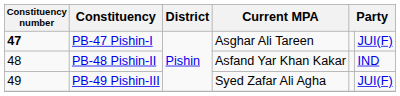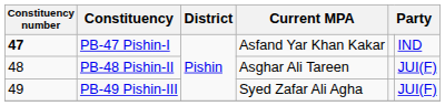PB-47 Pishin-I | Current MPA: Asghar Ali Tareen -> Asfand Yar Khan Kakar
PB-47 Pishin-I | column 6: JUI(F) -> IND
PB-48 Pishin-II | Current MPA: Asfand Yar Khan Kakar -> Asghar Ali Tareen
PB-48 Pishin-II | column 6: IND -> JUI(F)
